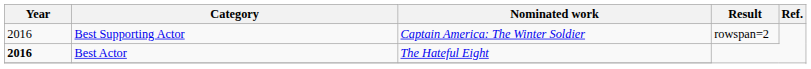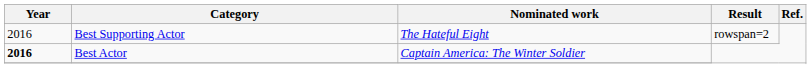Best Supporting Actor | Nominated work: Captain America: The Winter Soldier -> The Hateful Eight
Best Actor | Nominated work: The Hateful Eight -> Captain America: The Winter Soldier
